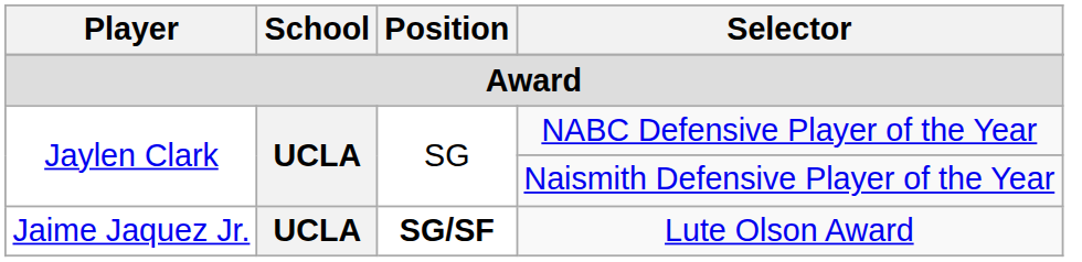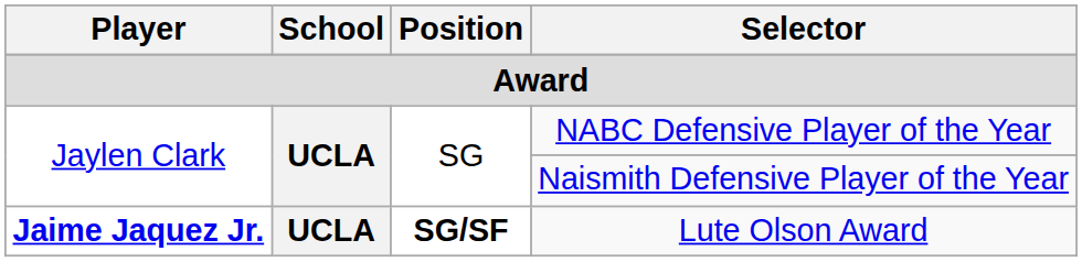Lute Olson Award | Player: normal -> bold
